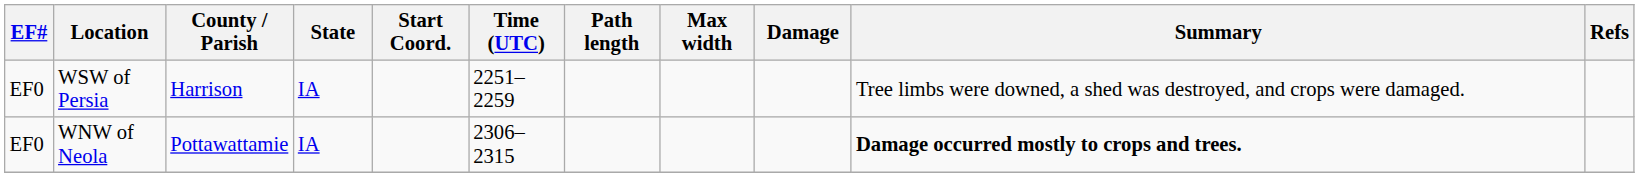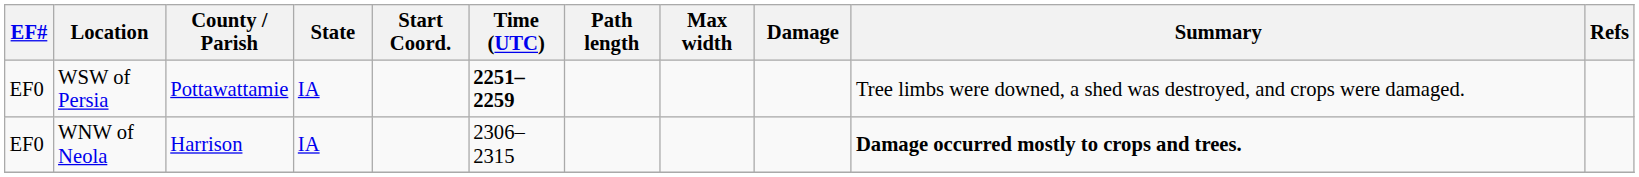WSW of Persia | County / Parish: Harrison -> Pottawattamie
WSW of Persia | Time (UTC): normal -> bold
WNW of Neola | County / Parish: Pottawattamie -> Harrison
